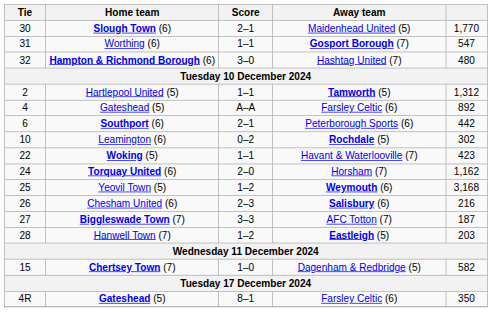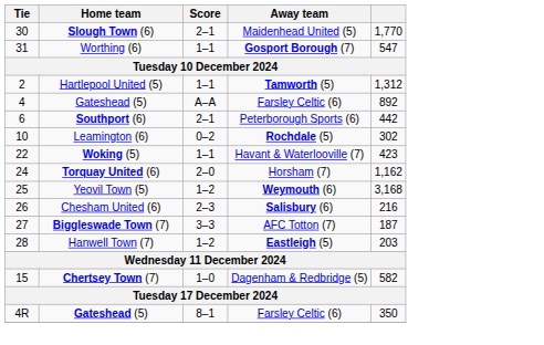- row: 32 | Hampton & Richmond Borough (6) | 3–0 | Hashtag United (7) | 480
